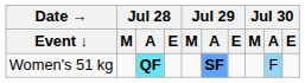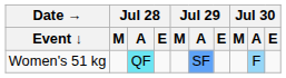Women's 51 kg | Jul 28 / A: bold -> normal
Women's 51 kg | Jul 29 / A: bold -> normal
